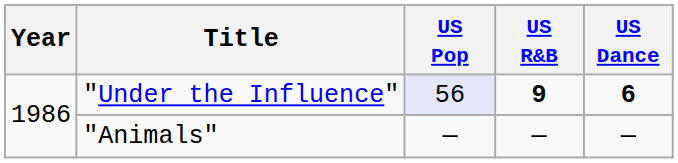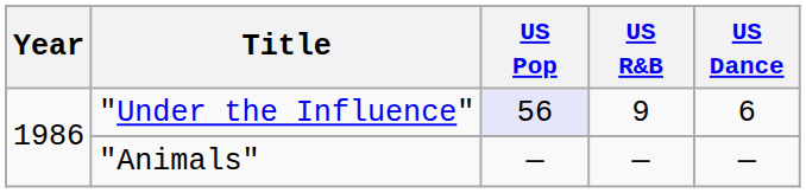"Under the Influence" | US R&B: bold -> normal
"Under the Influence" | US Dance: bold -> normal
